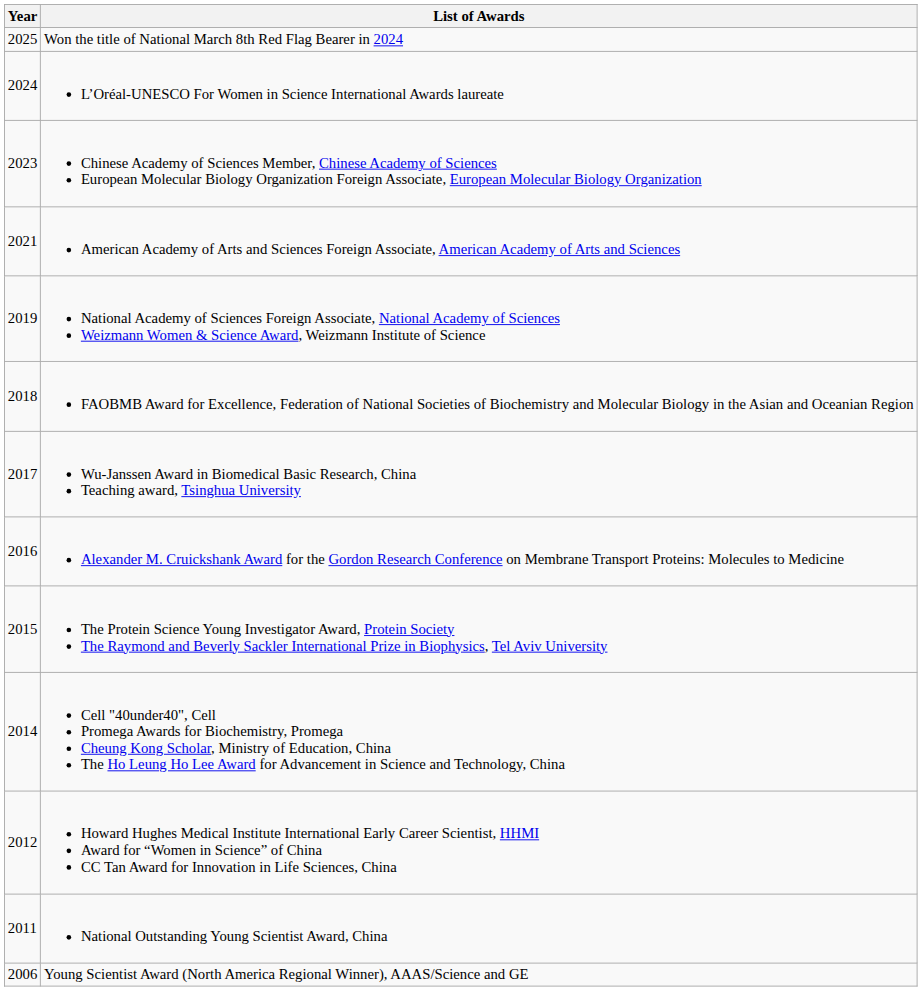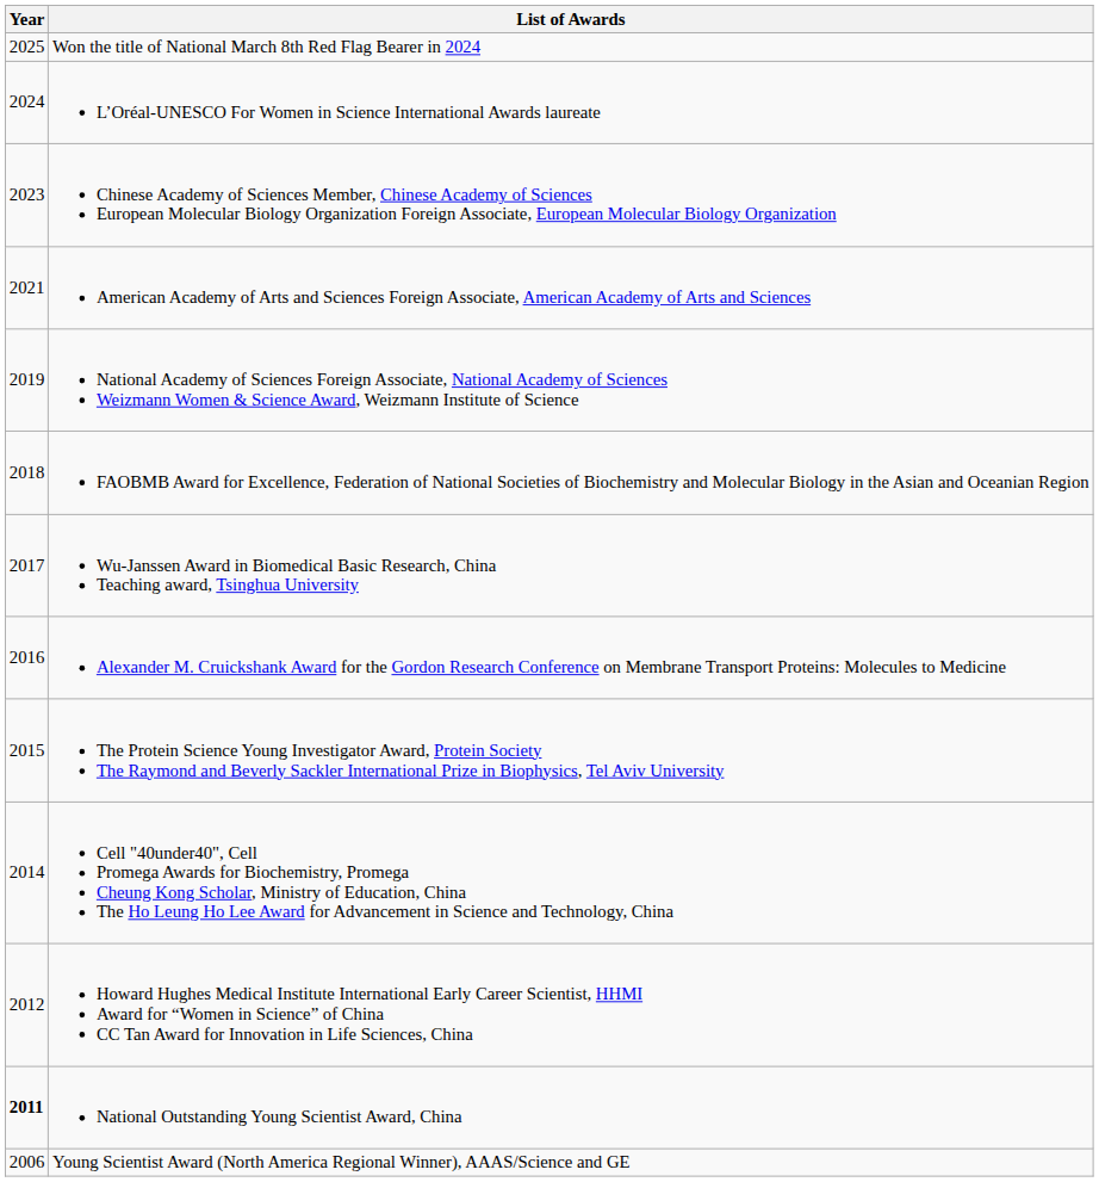National Outstanding Young Scientist Award, China | Year: normal -> bold
